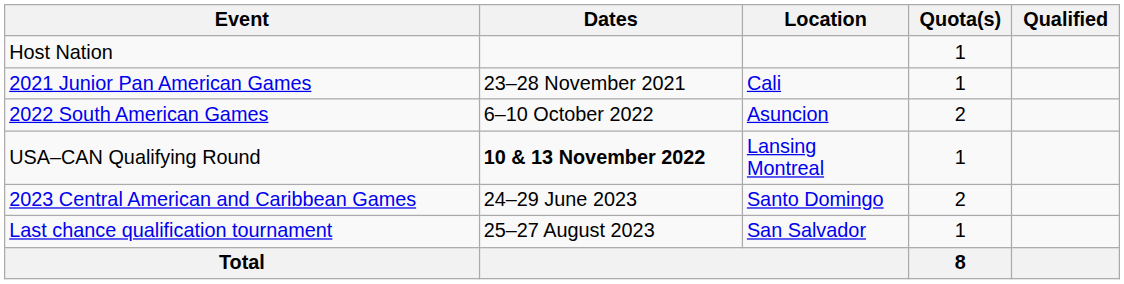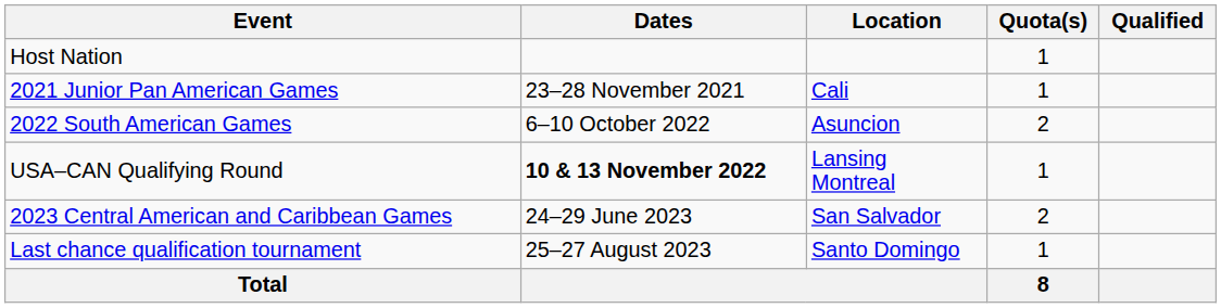2023 Central American and Caribbean Games | Location: Santo Domingo -> San Salvador
Last chance qualification tournament | Location: San Salvador -> Santo Domingo
